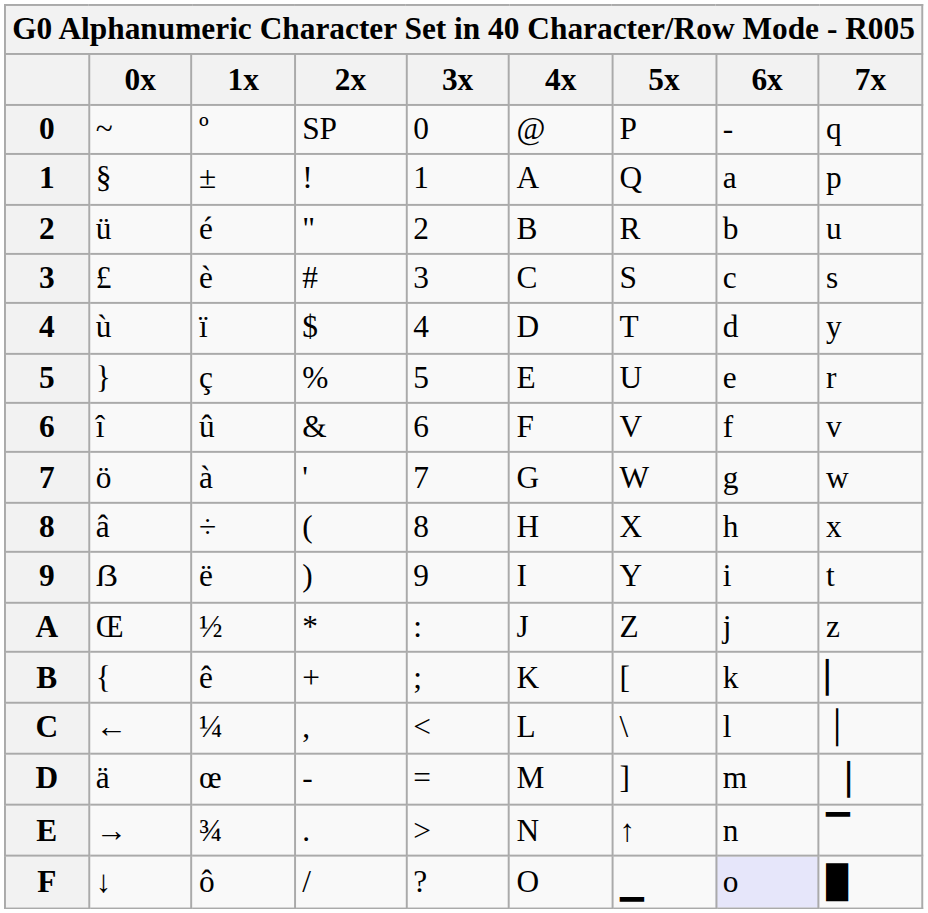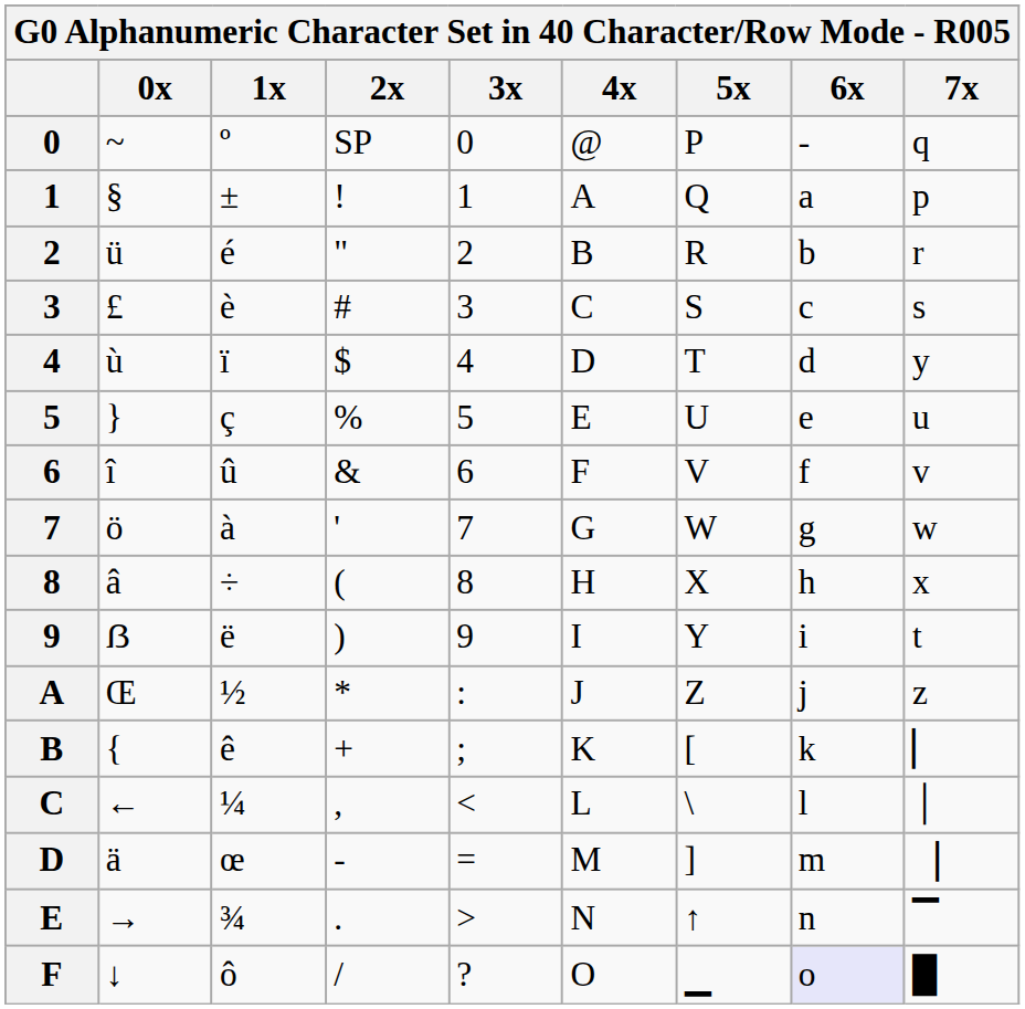row 5 | 7x: u -> r
row 8 | 7x: r -> u
